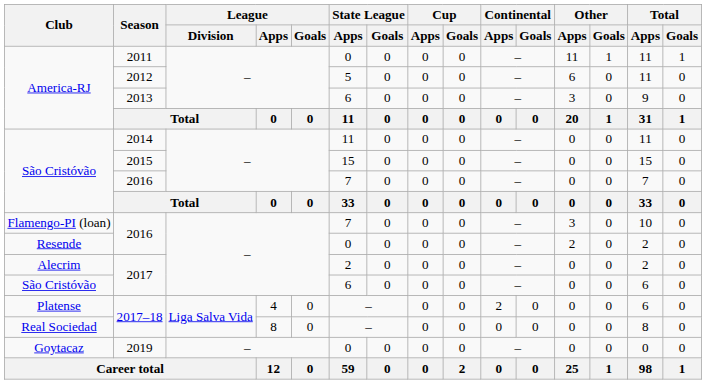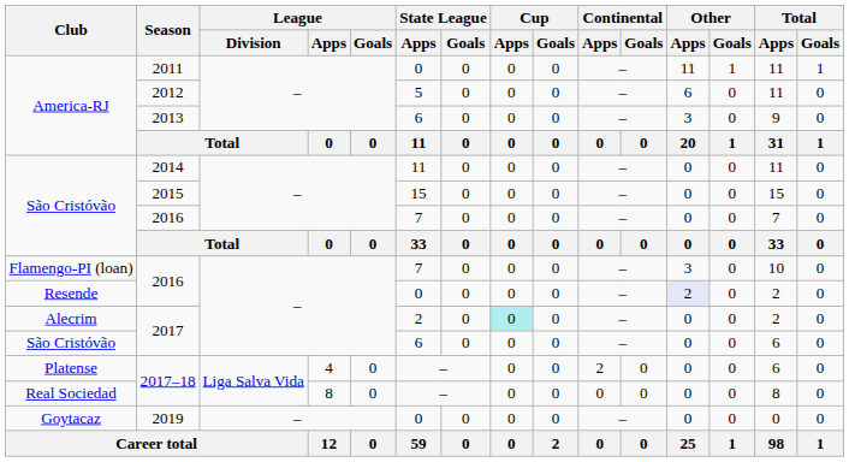Resende / 2016 | Other / Apps: no background -> lavender background
Alecrim / 2017 | Cup / Apps: no background -> paleturquoise background
